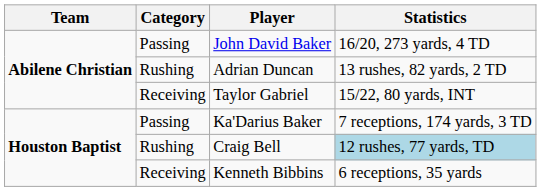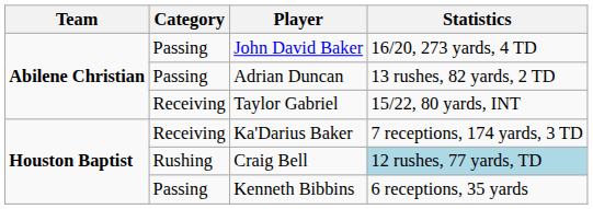Adrian Duncan | Category: Rushing -> Passing
Ka'Darius Baker | Category: Passing -> Receiving
Kenneth Bibbins | Category: Receiving -> Passing
